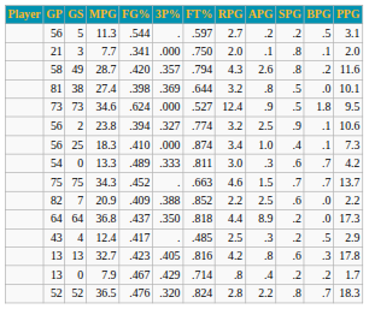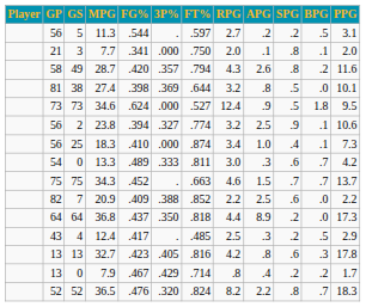36.5 | RPG: 2.8 -> 8.2
